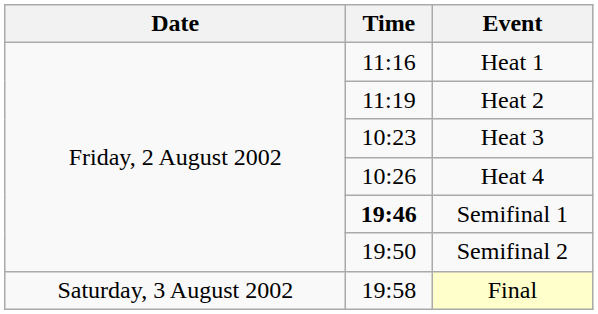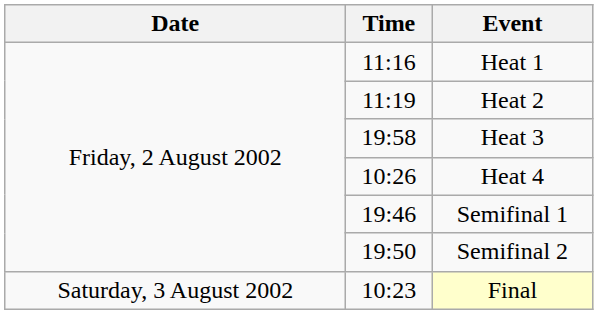Heat 3 | Time: 10:23 -> 19:58
Semifinal 1 | Time: bold -> normal
Final | Time: 19:58 -> 10:23
